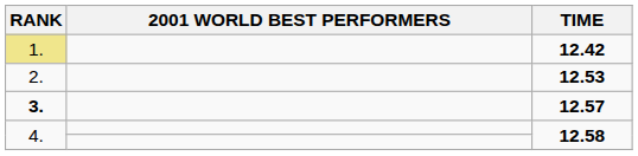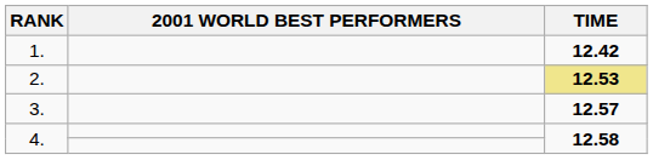1. | RANK: khaki background -> no background
2. | TIME: no background -> khaki background
3. | RANK: bold -> normal
